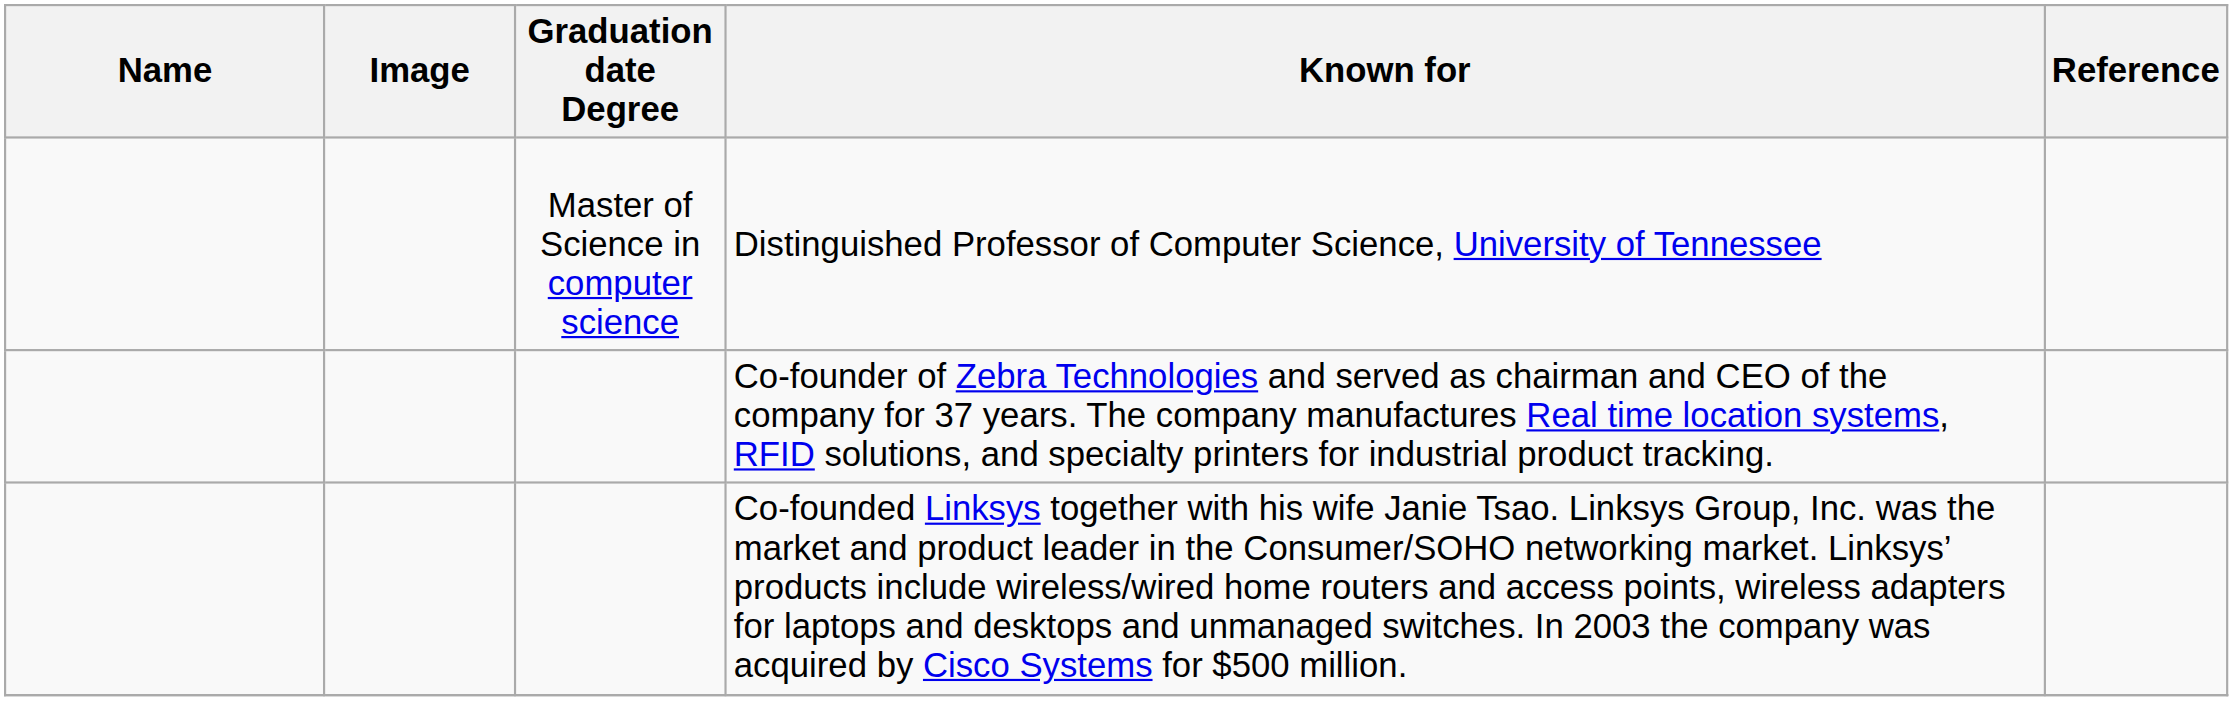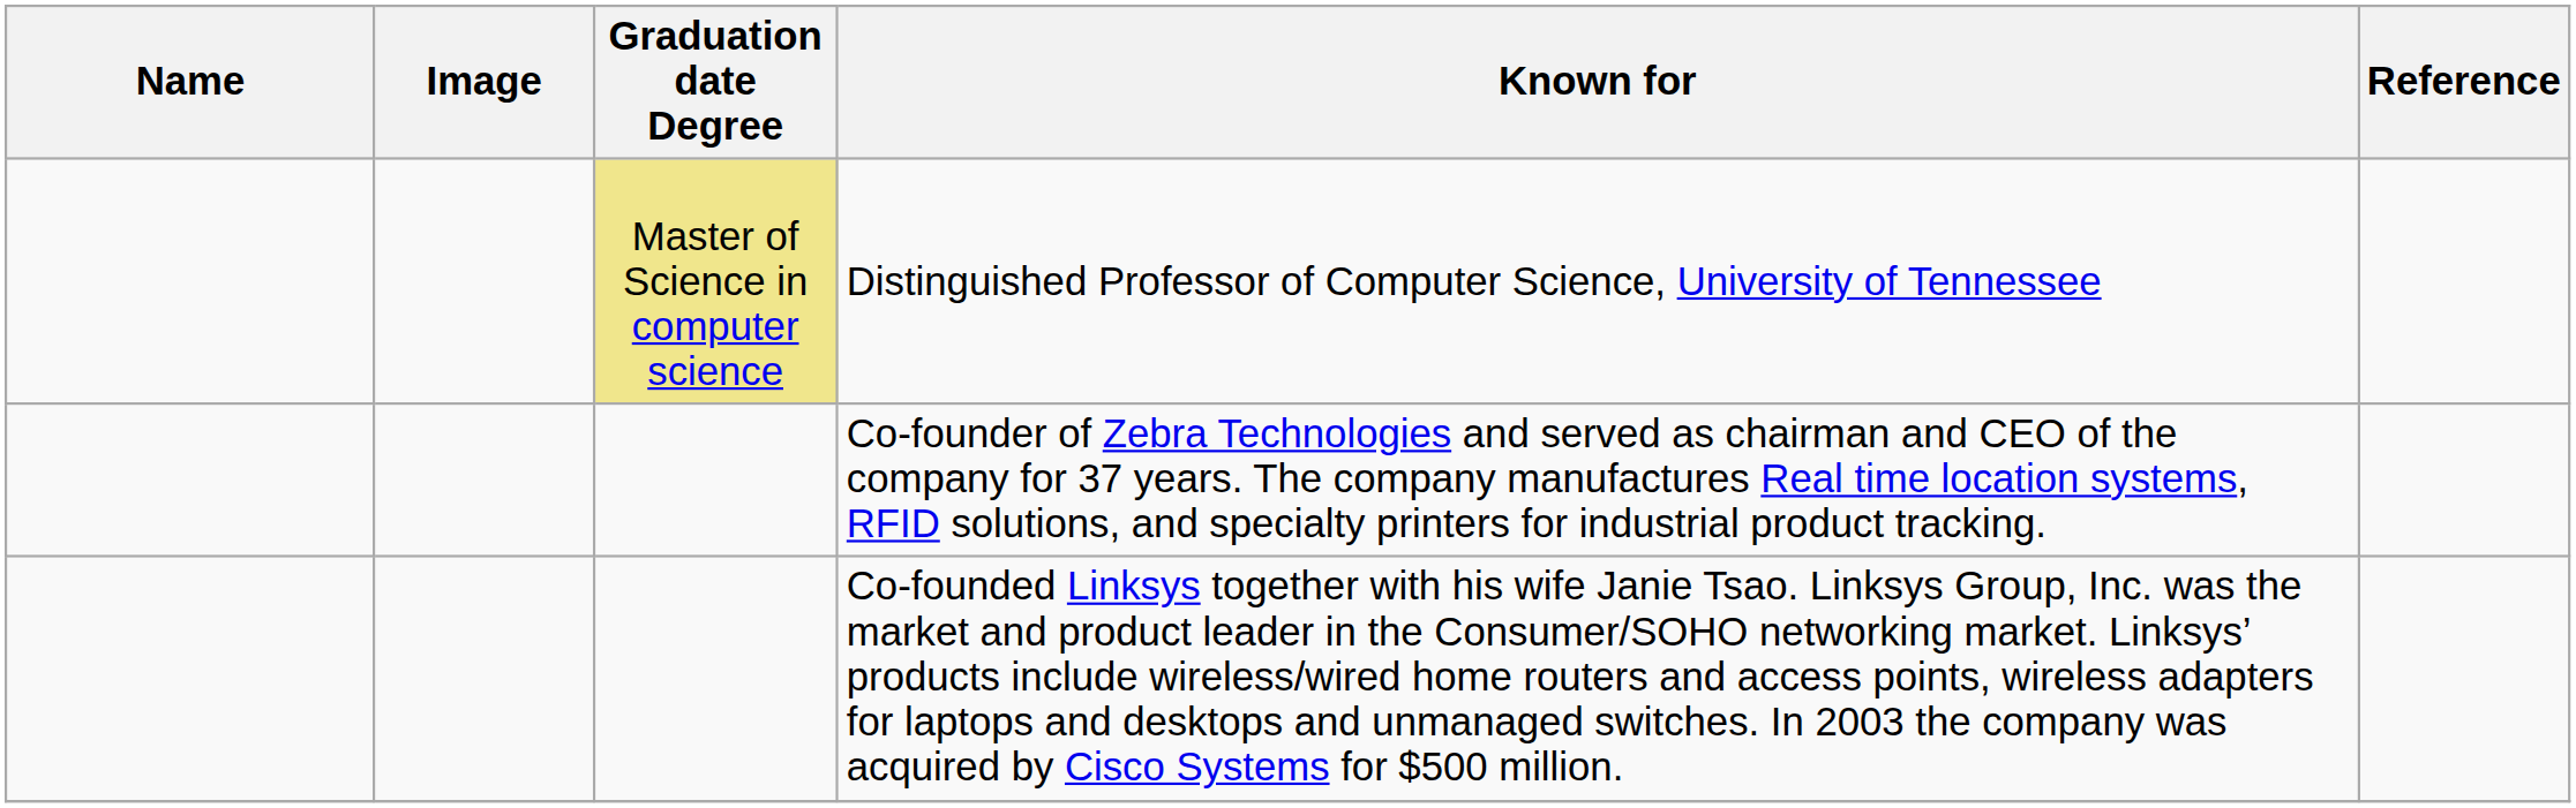row 2 | Graduation date Degree: no background -> khaki background
